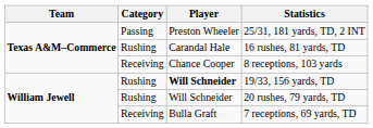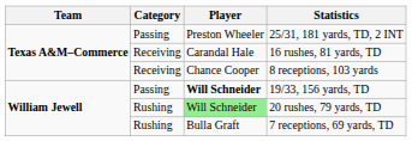16 rushes, 81 yards, TD | Category: Rushing -> Receiving
19/33, 156 yards, TD | Category: Rushing -> Passing
20 rushes, 79 yards, TD | Player: no background -> lightgreen background
7 receptions, 69 yards, TD | Category: Receiving -> Rushing
